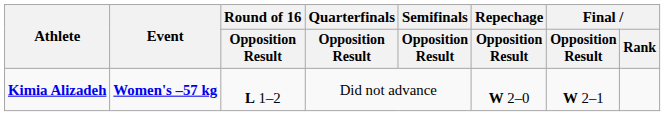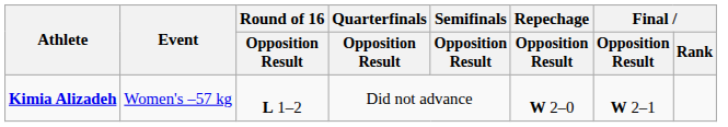Kimia Alizadeh | Event: bold -> normal
